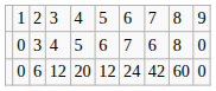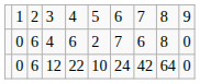row 2 | column 3: 3 -> 6
row 2 | column 5: 5 -> 6
row 2 | column 6: 6 -> 2
row 3 | column 5: 20 -> 22
row 3 | column 6: 12 -> 10
row 3 | column 9: 60 -> 64
